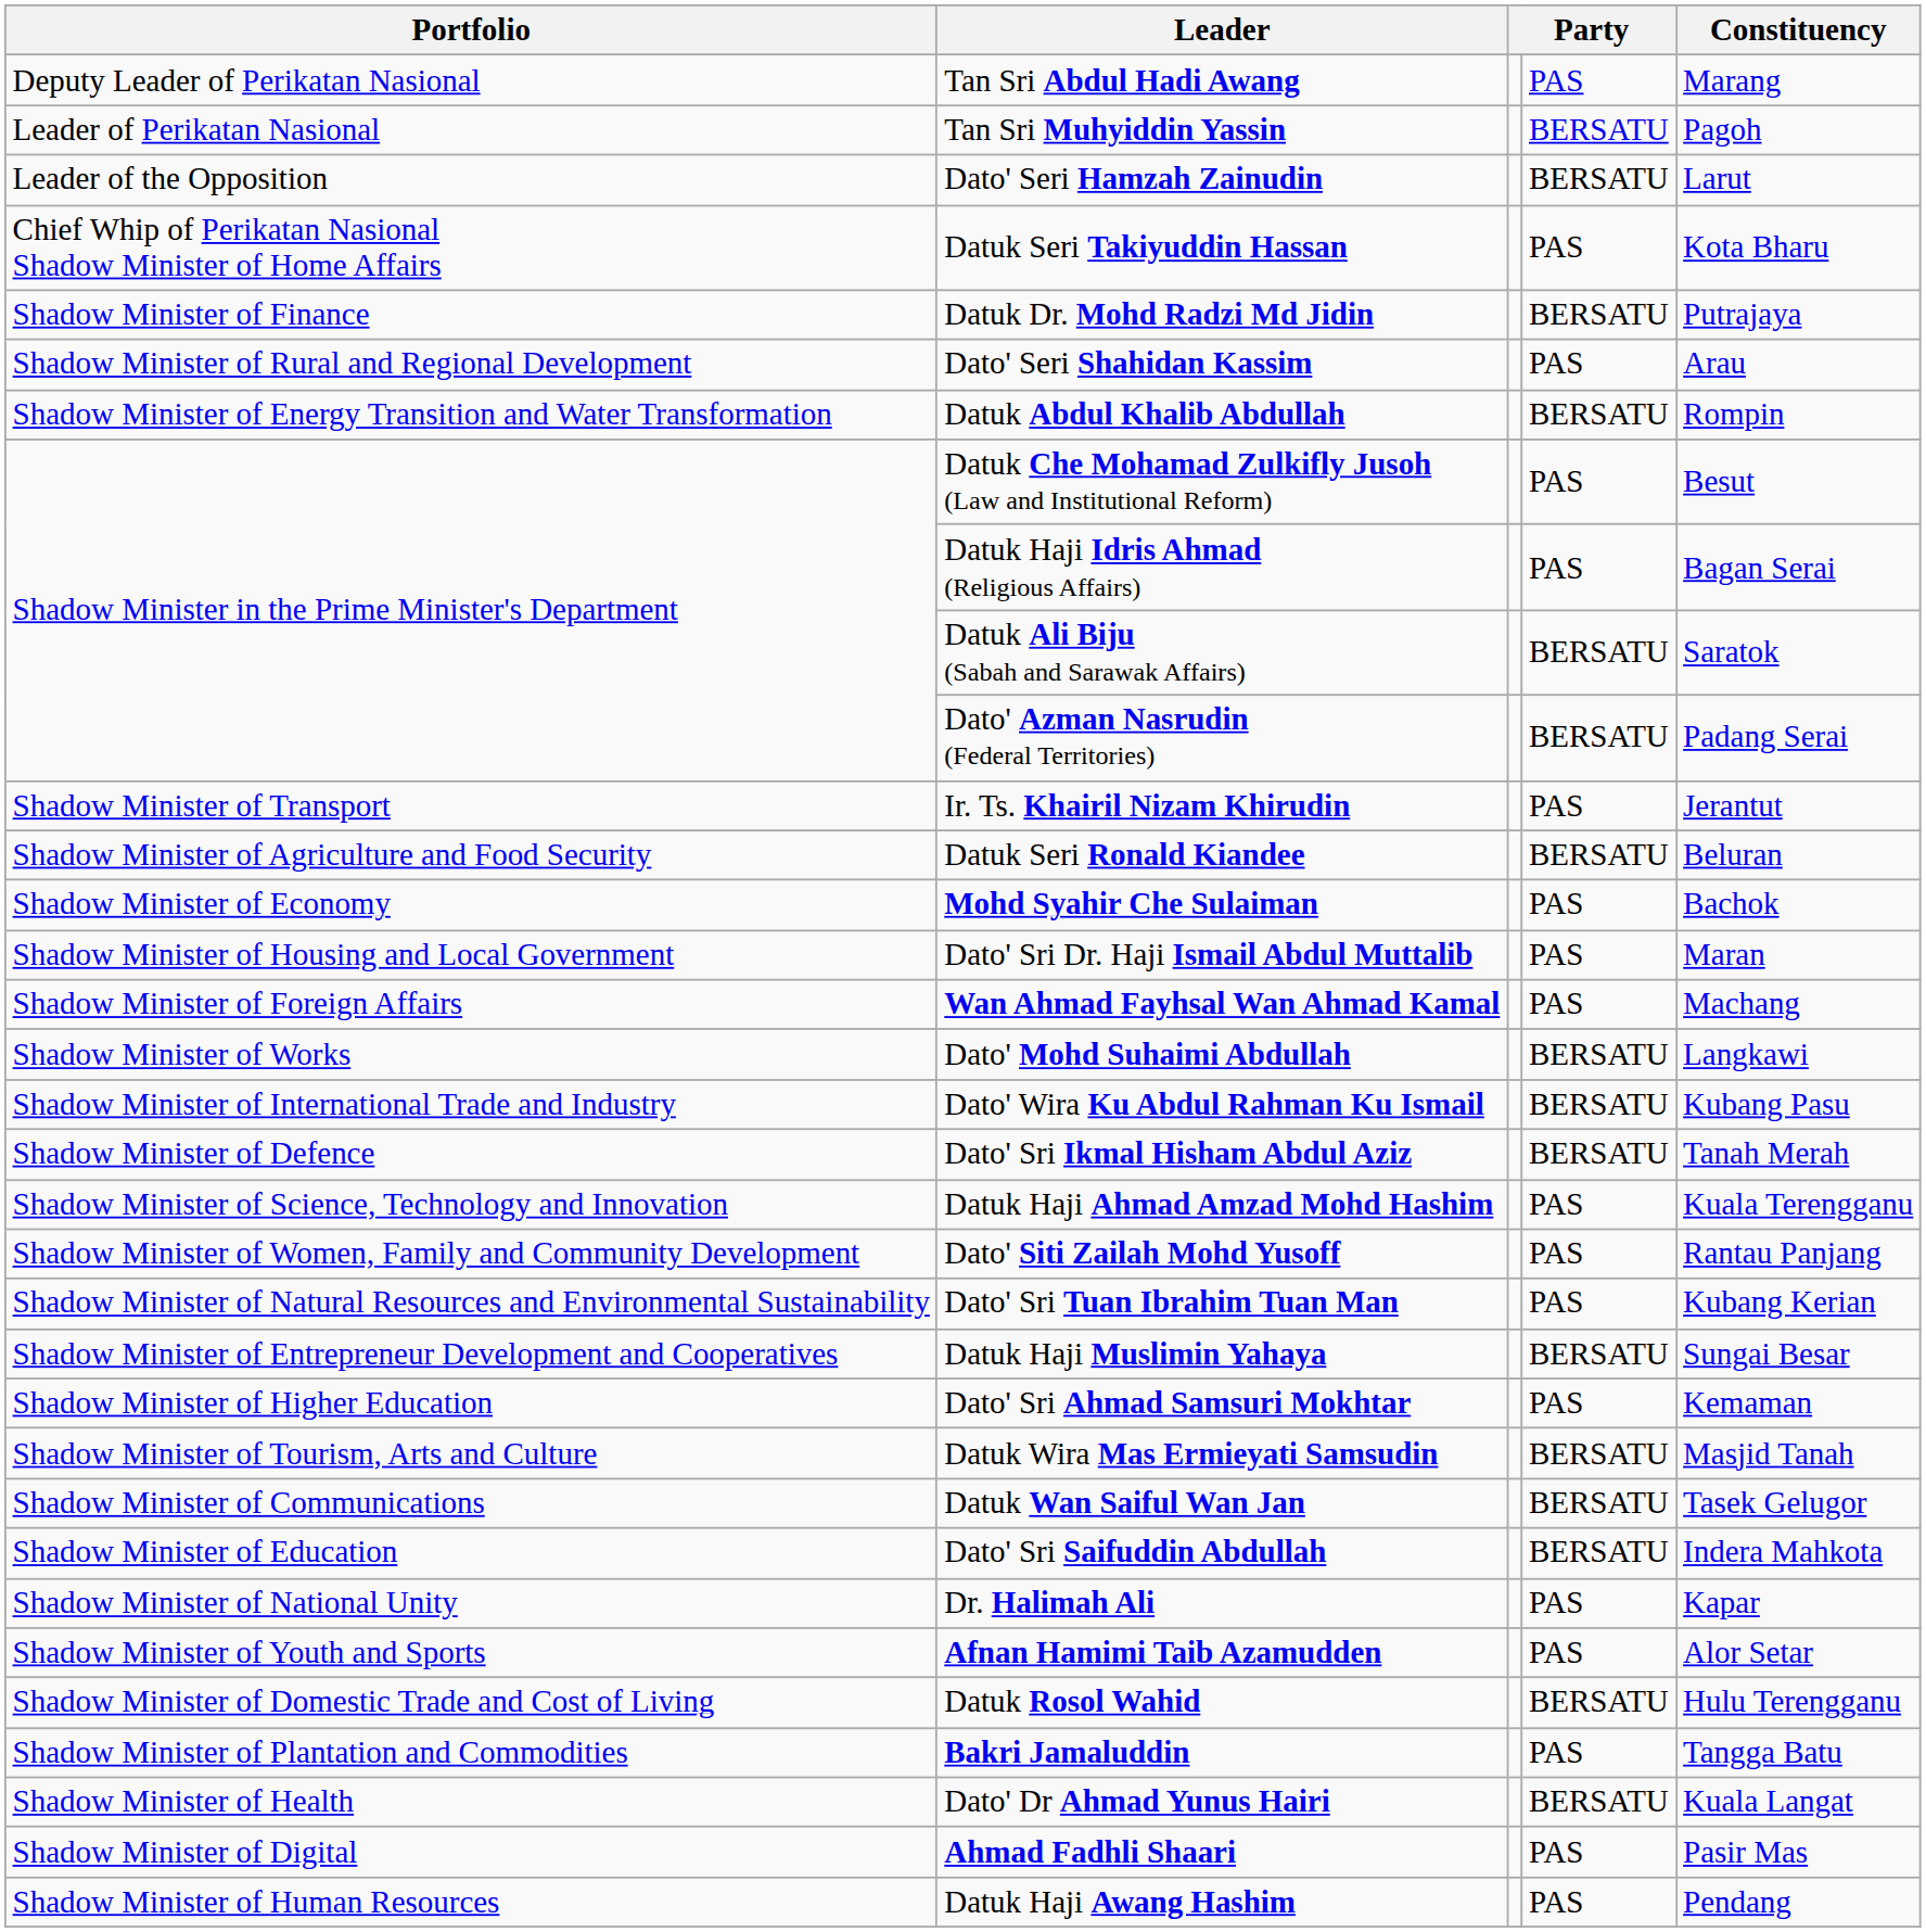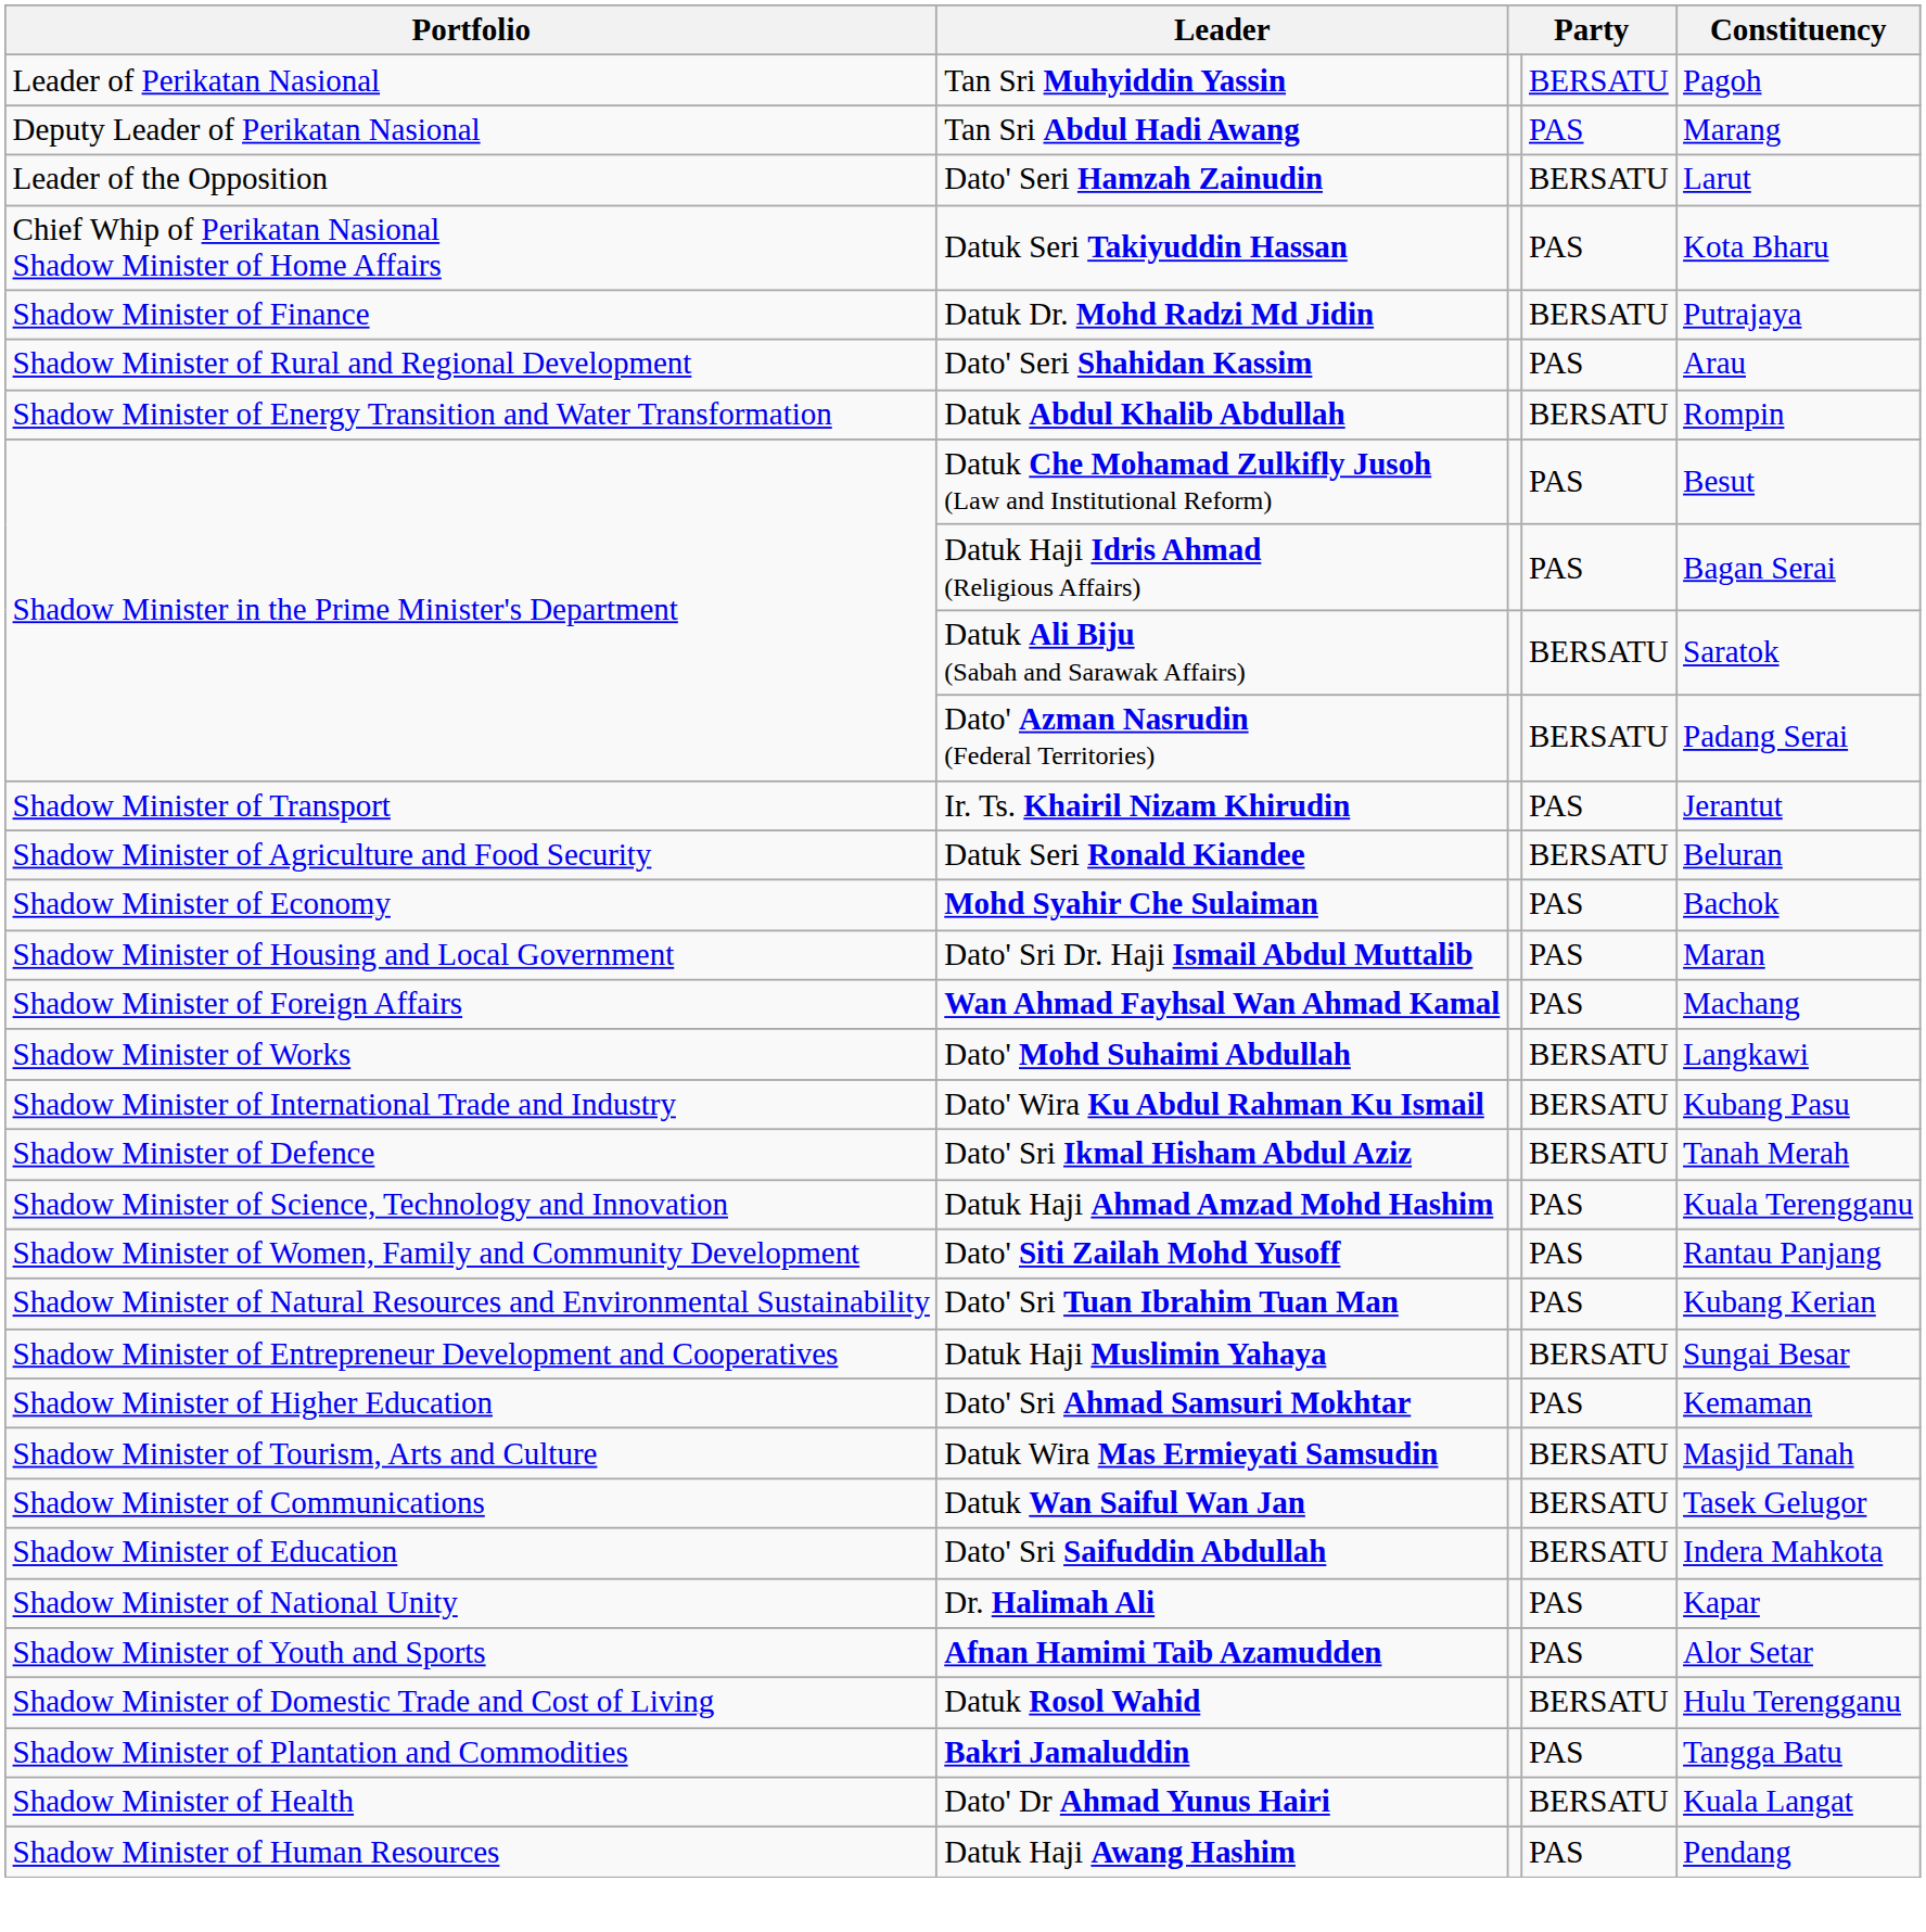rows swapped: Tan Sri Muhyiddin Yassin <-> Tan Sri Abdul Hadi Awang
- row: Shadow Minister of Digital | Ahmad Fadhli Shaari | PAS | Pasir Mas
